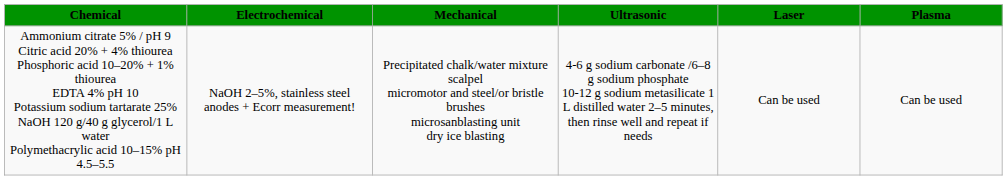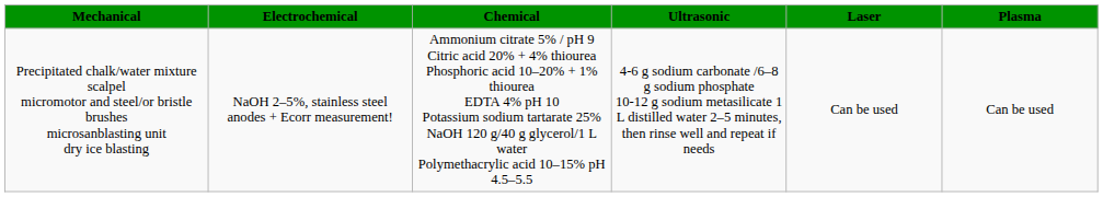columns swapped: Chemical <-> Mechanical
